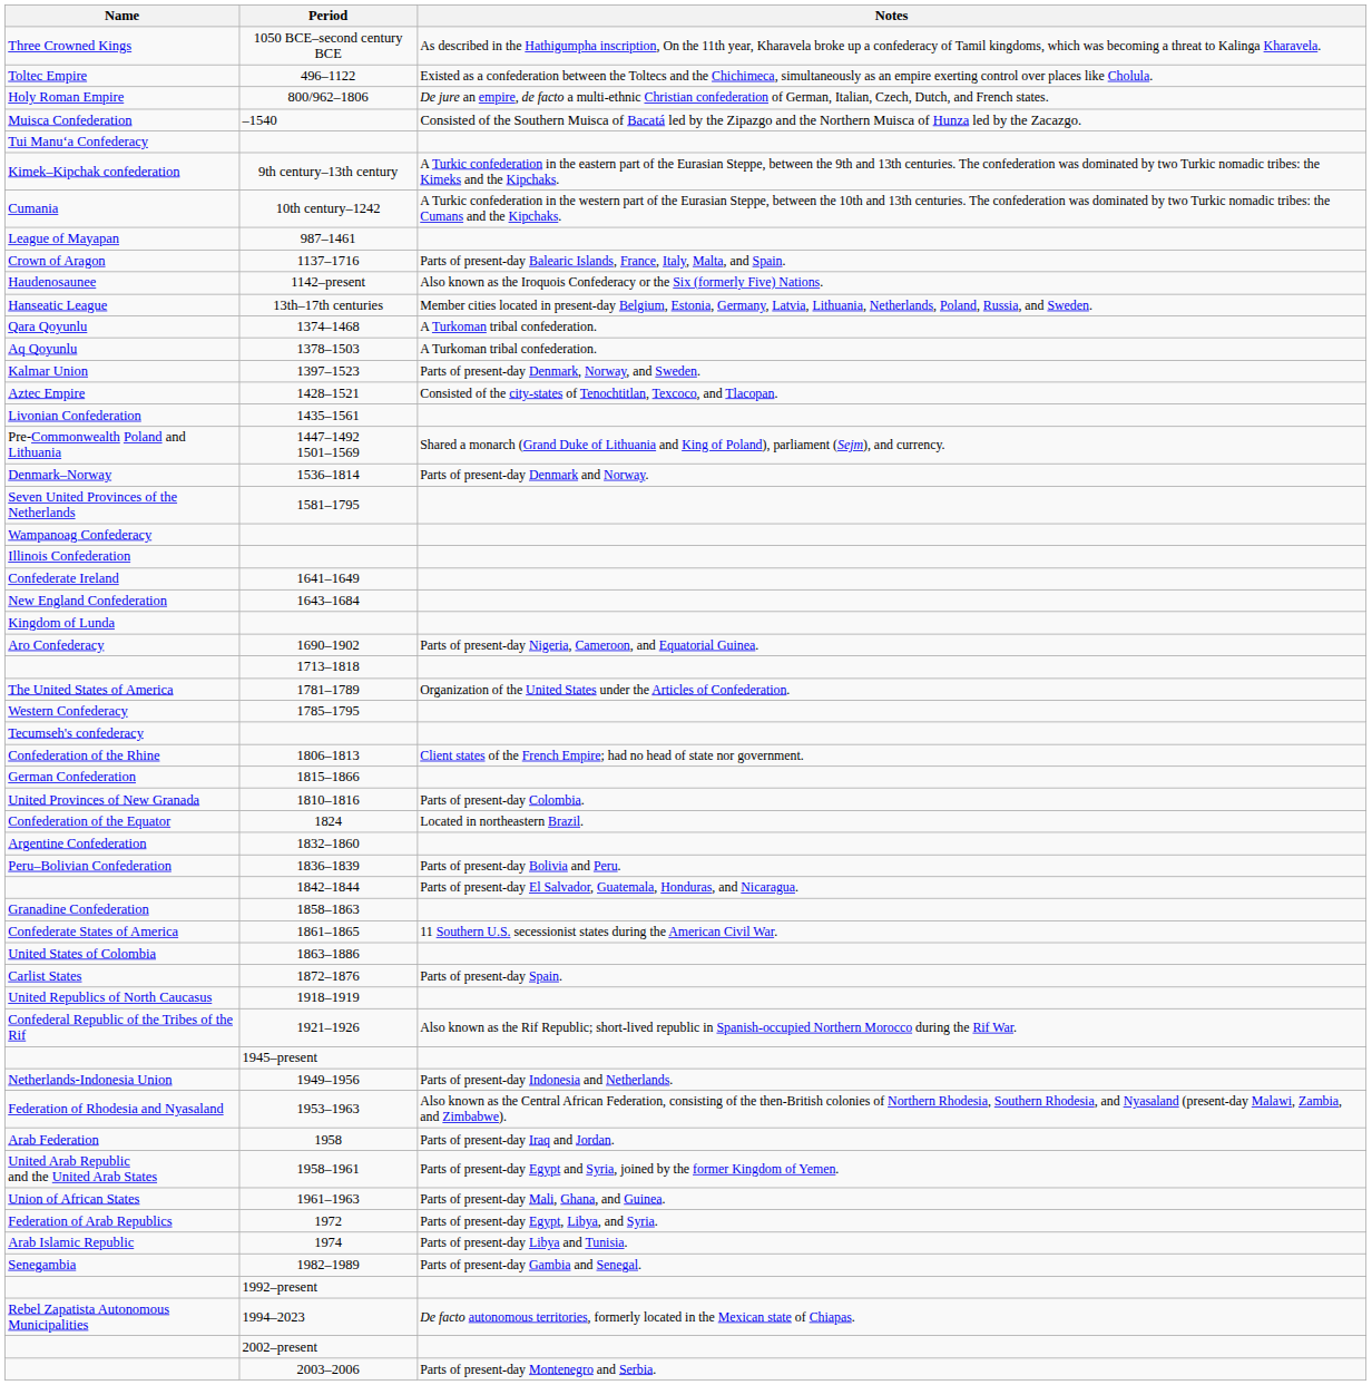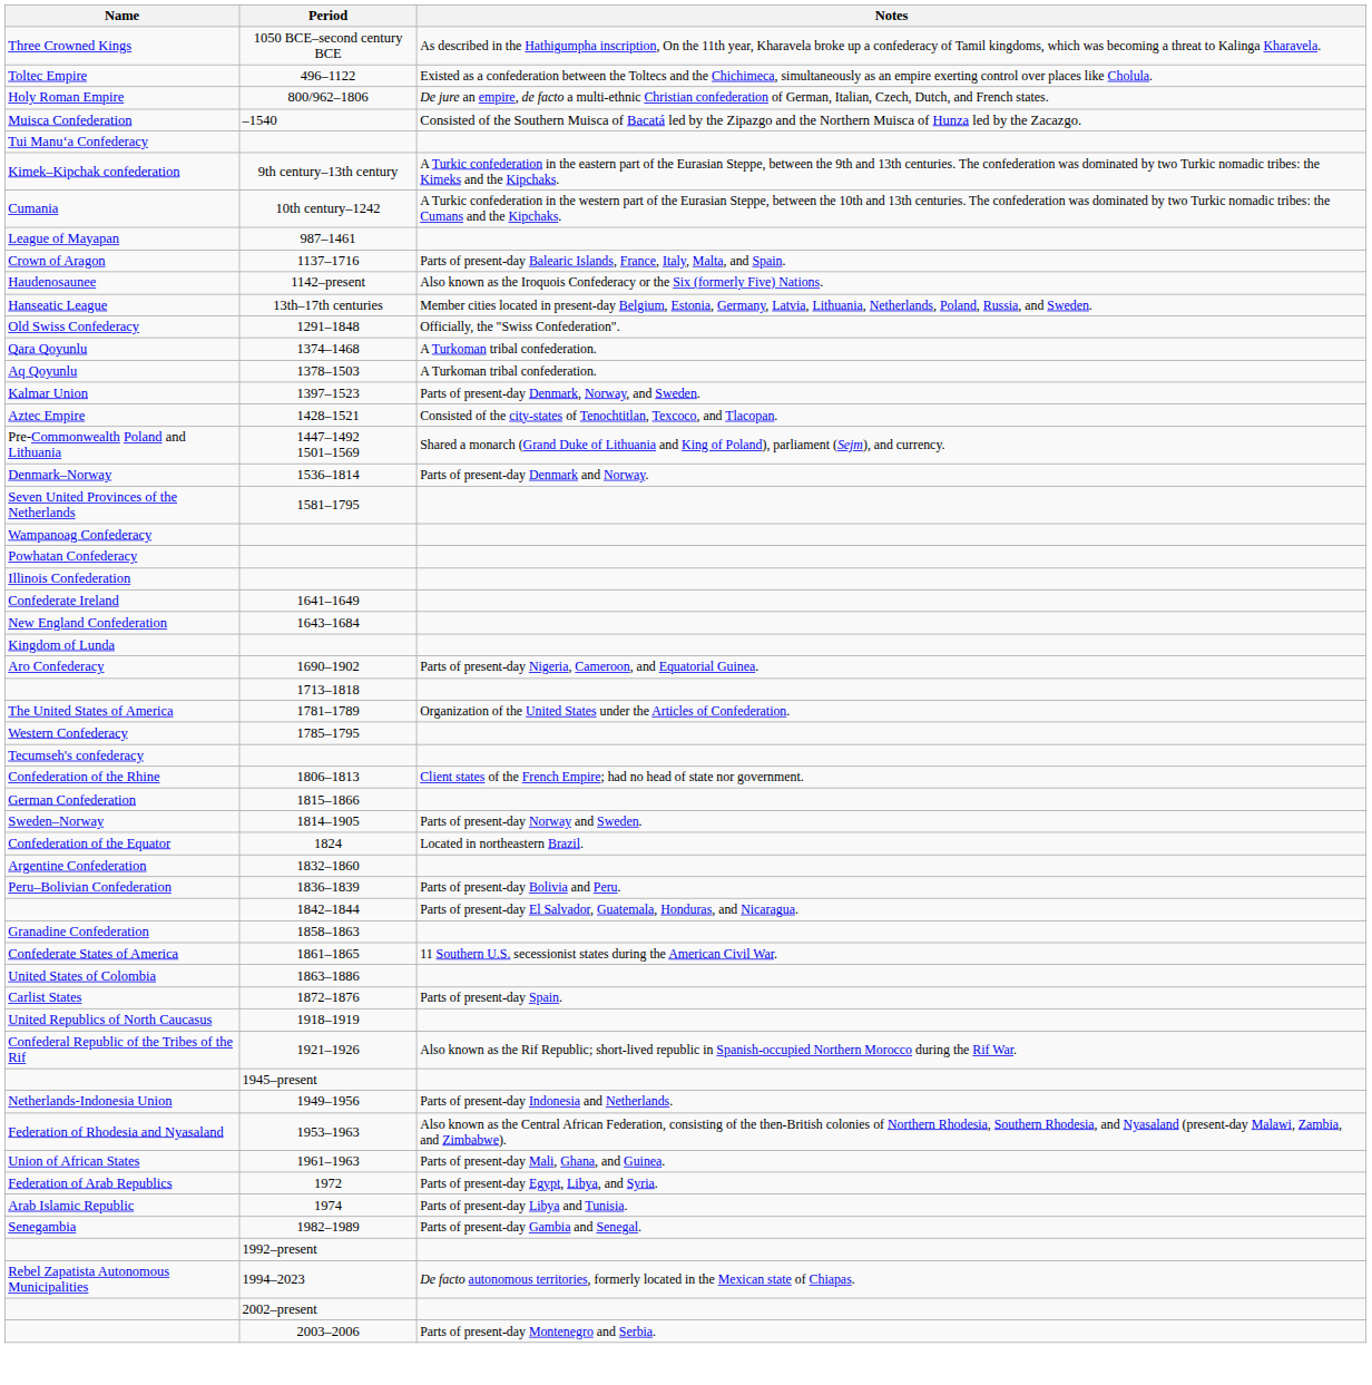+ row: Old Swiss Confederacy | 1291–1848 | Officially, the "Swiss Confederation".
- row: Livonian Confederation | 1435–1561
+ row: Powhatan Confederacy
- row: United Provinces of New Granada | 1810–1816 | Parts of present-day Colombia.
+ row: Sweden–Norway | 1814–1905 | Parts of present-day Norway and Sweden.
- row: Arab Federation | 1958 | Parts of present-day Iraq and Jordan.
- row: United Arab Republic and the United Arab States | 1958–1961 | Parts of present-day Egypt and Syria, joined by the former Kingdom of Yemen.
